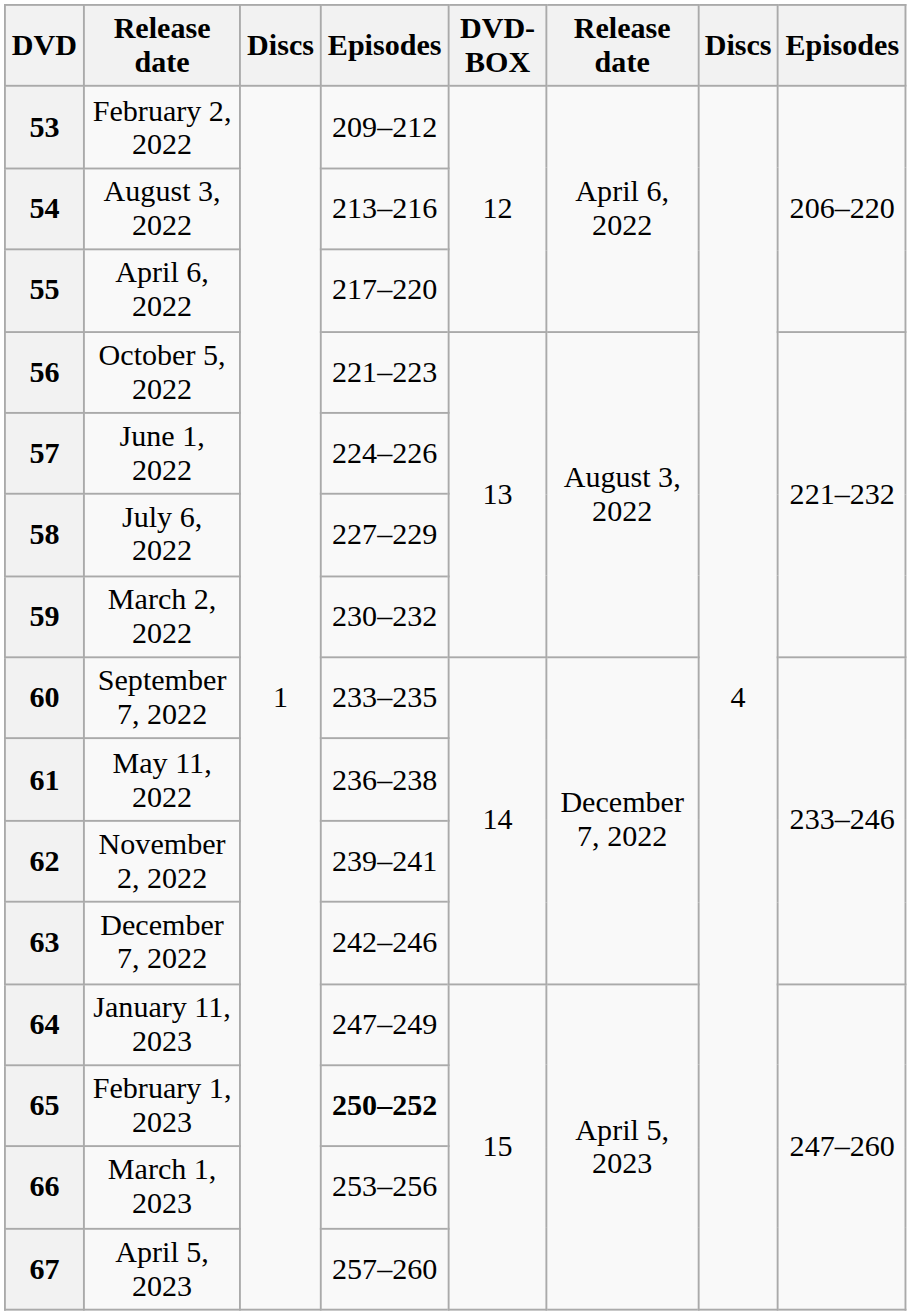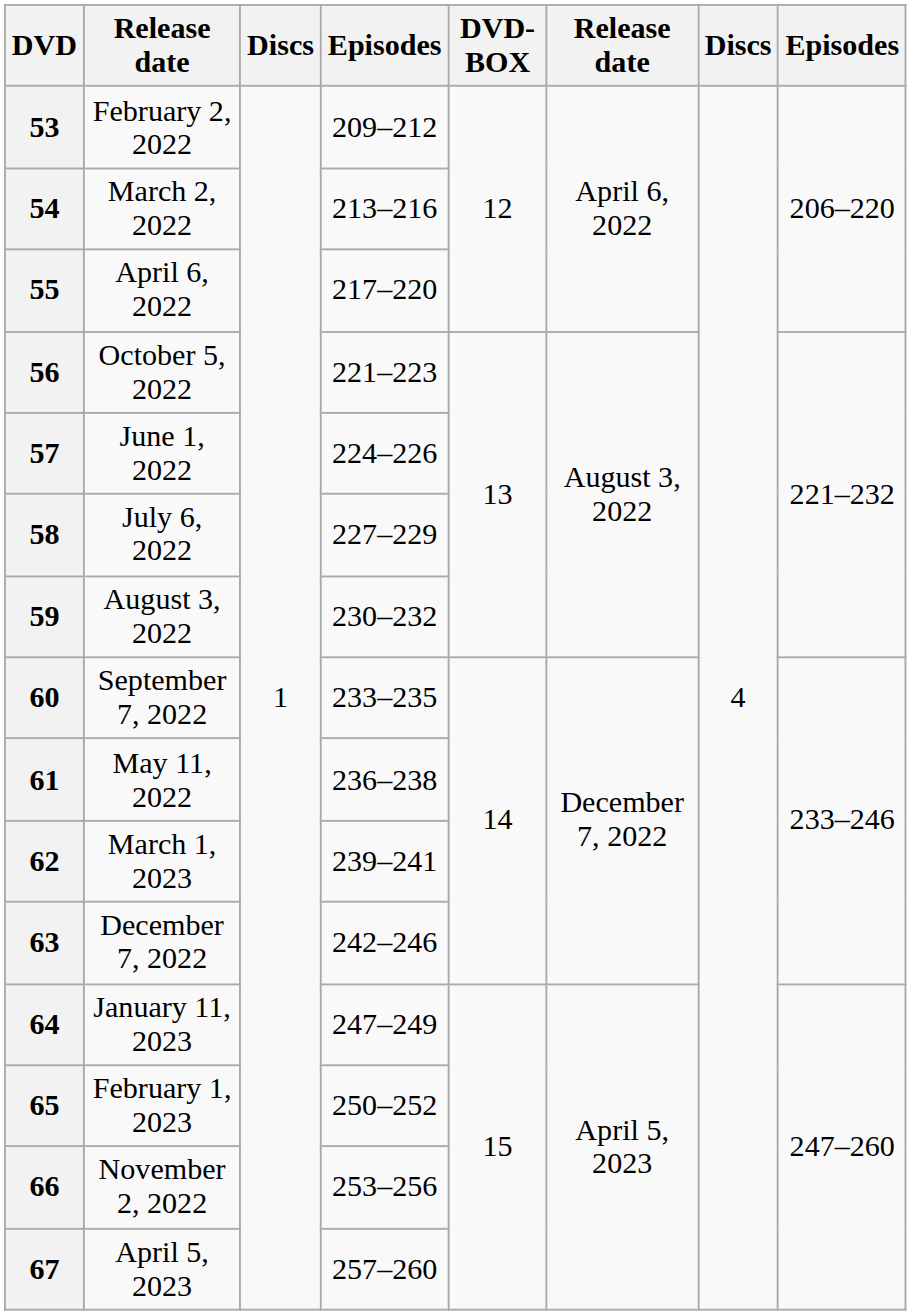54 | column 2: August 3, 2022 -> March 2, 2022
59 | column 2: March 2, 2022 -> August 3, 2022
62 | column 2: November 2, 2022 -> March 1, 2023
65 | column 4: bold -> normal
66 | column 2: March 1, 2023 -> November 2, 2022
